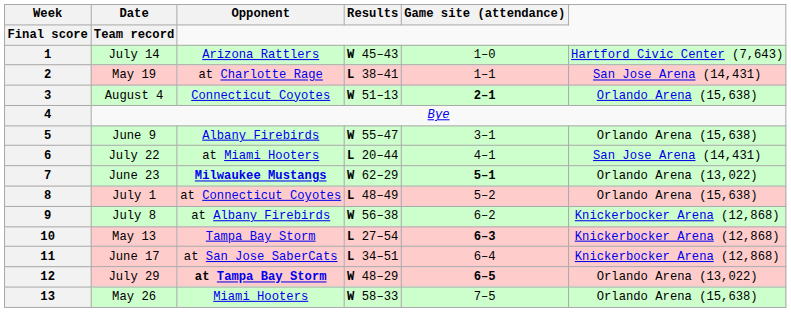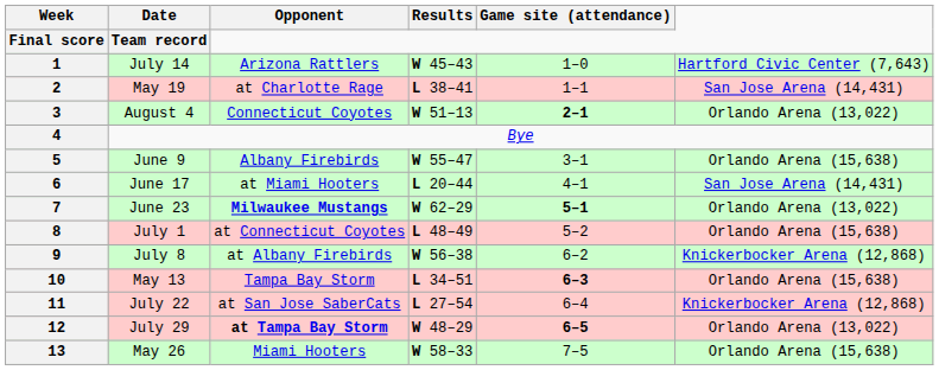3 | column 6: Orlando Arena (15,638) -> Orlando Arena (13,022)
6 | Date / Team record: July 22 -> June 17
10 | Results: L 27–54 -> L 34–51
10 | column 6: Knickerbocker Arena (12,868) -> Orlando Arena (15,638)
11 | Date / Team record: June 17 -> July 22
11 | Results: L 34–51 -> L 27–54
